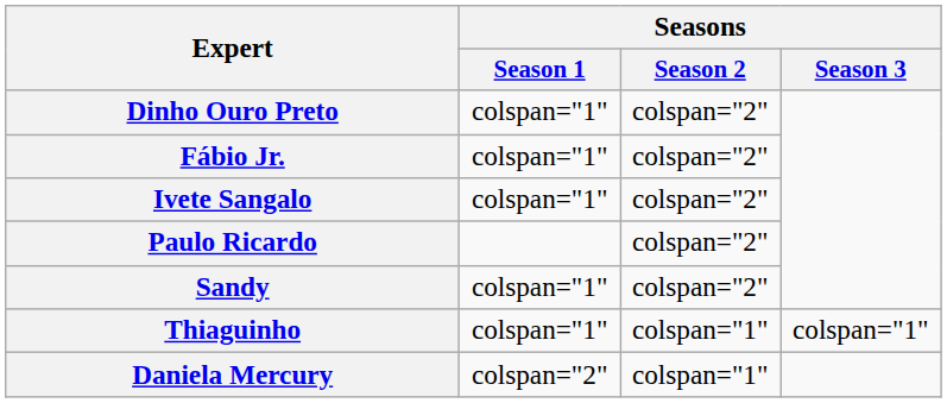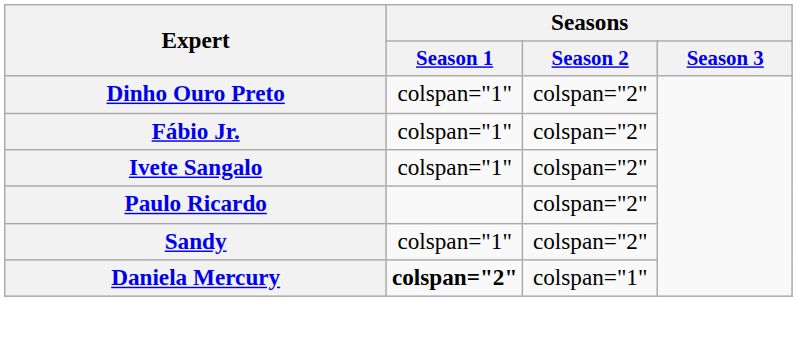- row: Thiaguinho | colspan="1" | colspan="1" | colspan="1"
Daniela Mercury | Seasons / Season 1: normal -> bold
